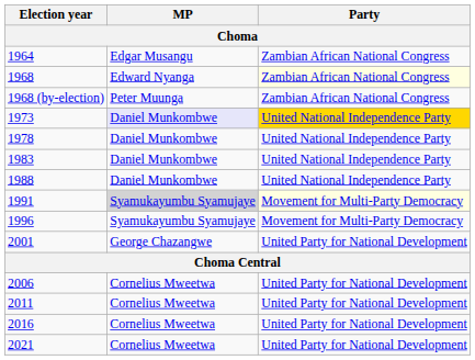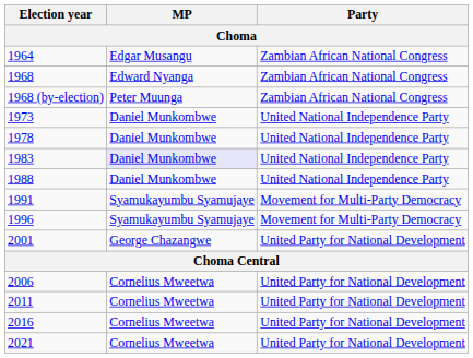1968 | Party: lightyellow background -> no background
1973 | MP: lavender background -> no background
1973 | Party: gold background -> no background
1983 | MP: no background -> lavender background
1991 | MP: lightgrey background -> no background
1991 | Party: lightyellow background -> no background
